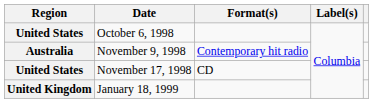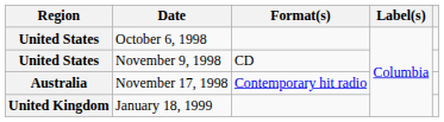November 9, 1998 | Region: Australia -> United States
November 9, 1998 | Format(s): Contemporary hit radio -> CD
November 17, 1998 | Region: United States -> Australia
November 17, 1998 | Format(s): CD -> Contemporary hit radio
